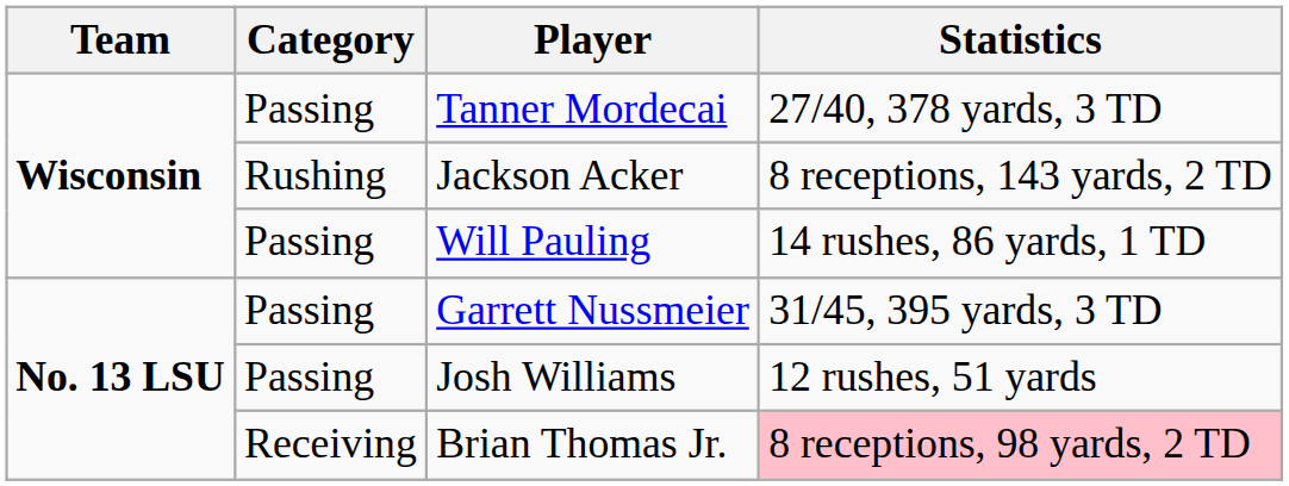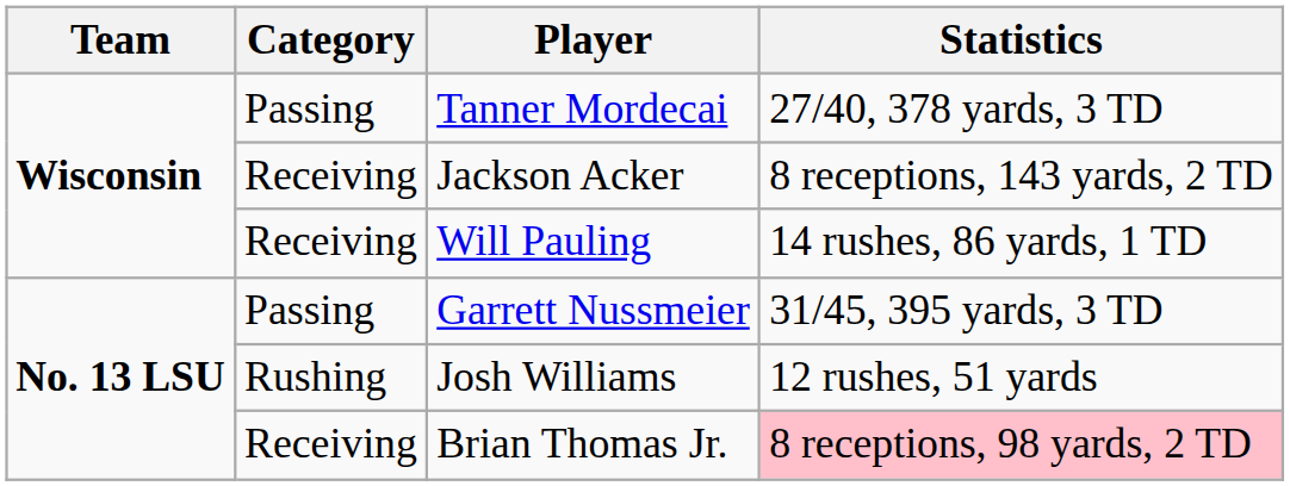Jackson Acker | Category: Rushing -> Receiving
Will Pauling | Category: Passing -> Receiving
Josh Williams | Category: Passing -> Rushing
